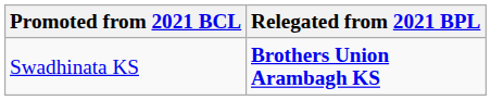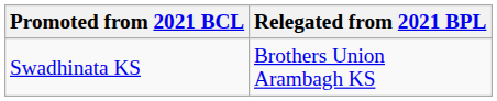Swadhinata KS | Relegated from 2021 BPL: bold -> normal
